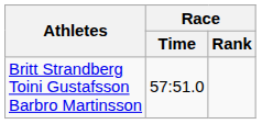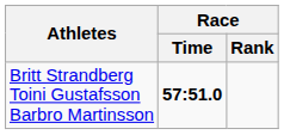Britt Strandberg Toini Gustafsson Barbro Martinsson | Race / Time: normal -> bold
